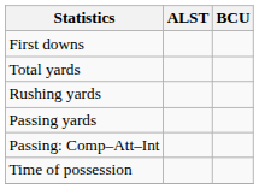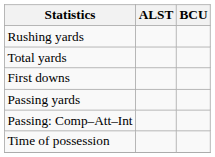rows swapped: First downs <-> Rushing yards
